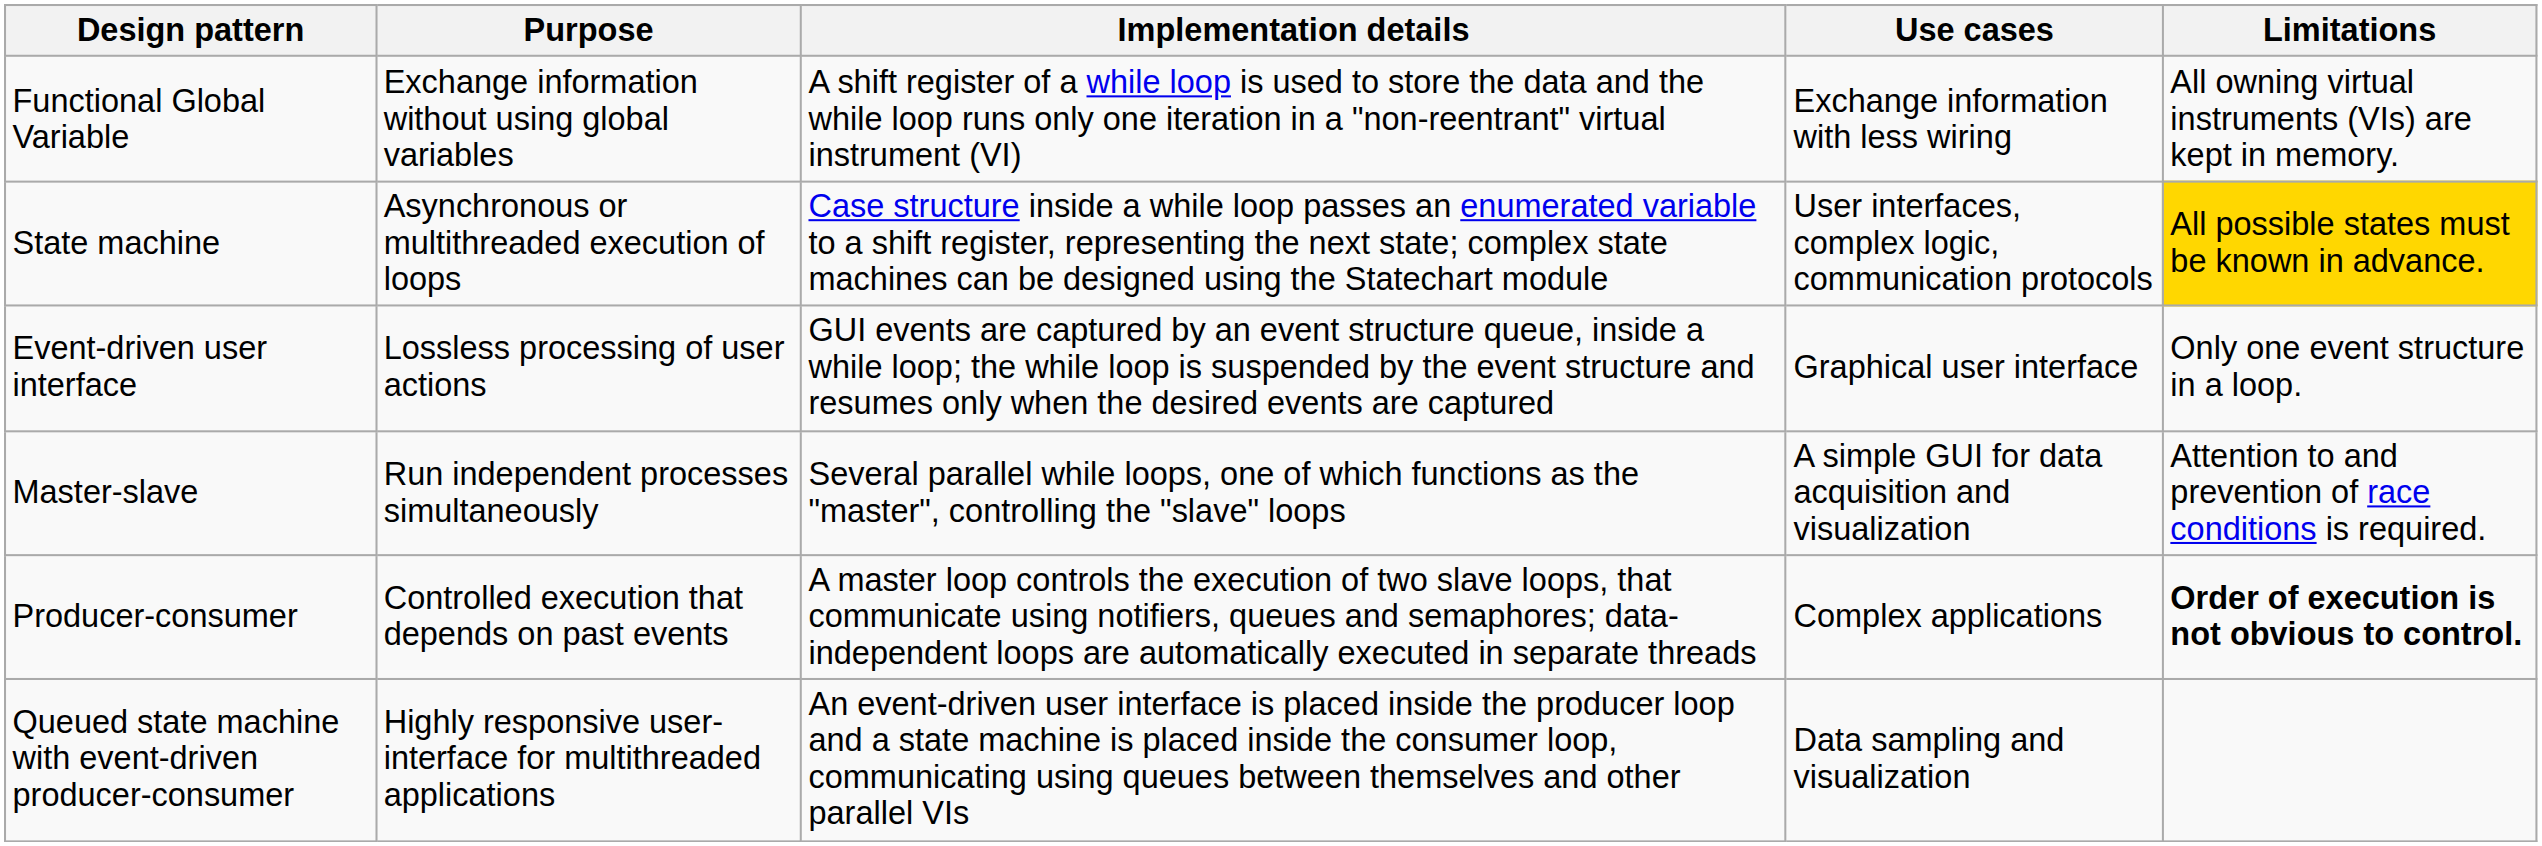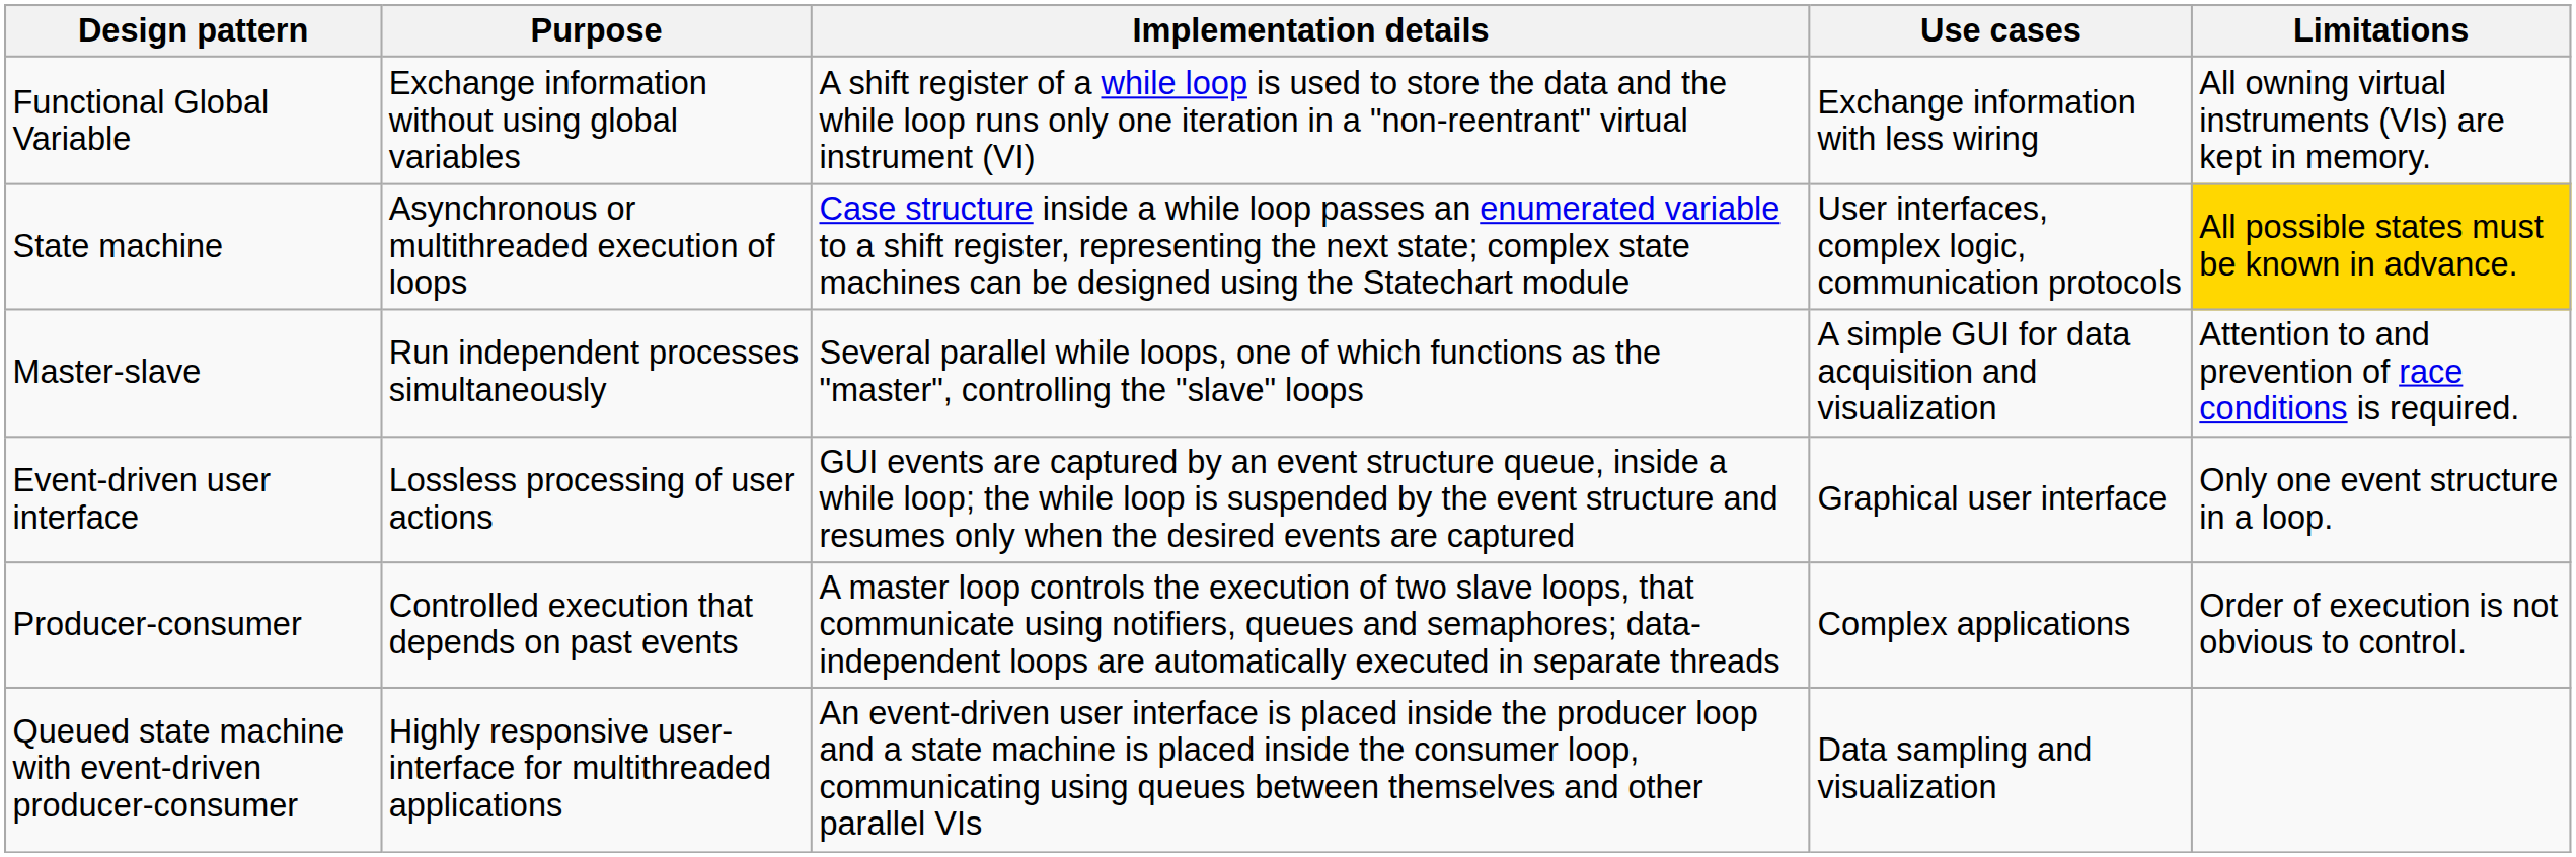rows swapped: Event-driven user interface <-> Master-slave
Producer-consumer | Limitations: bold -> normal
